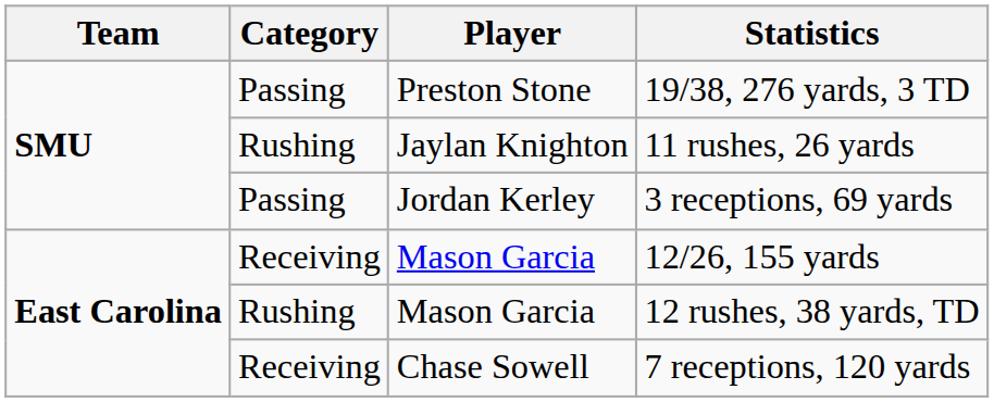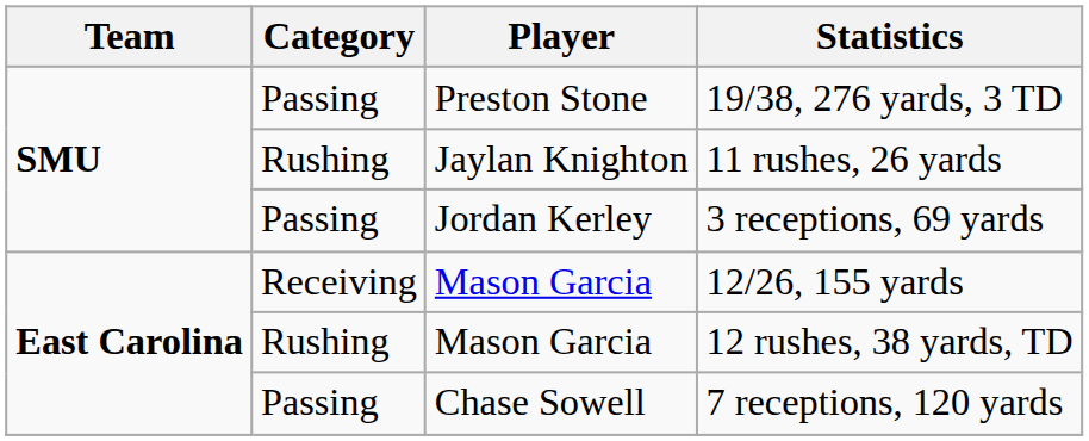7 receptions, 120 yards | Category: Receiving -> Passing
